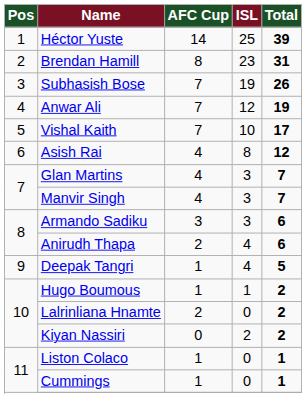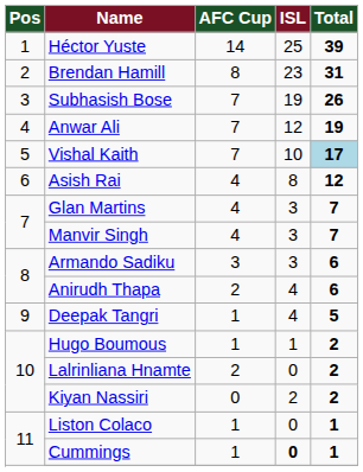Vishal Kaith | Total: no background -> lightblue background
Cummings | ISL: normal -> bold
